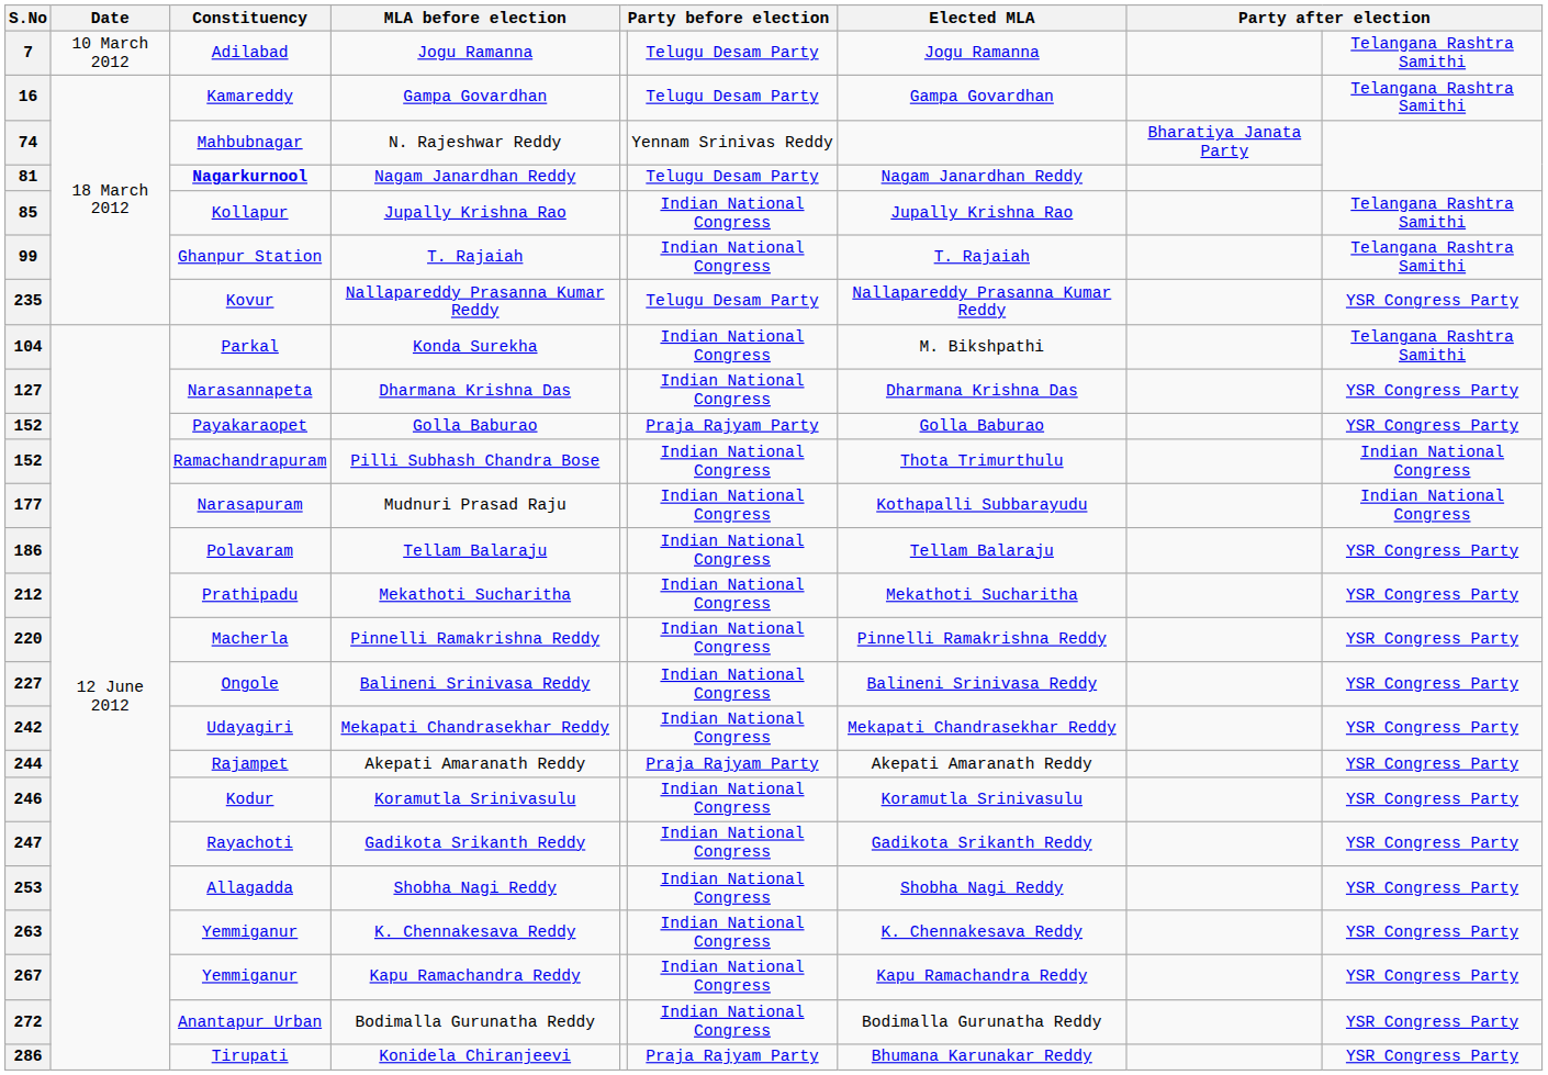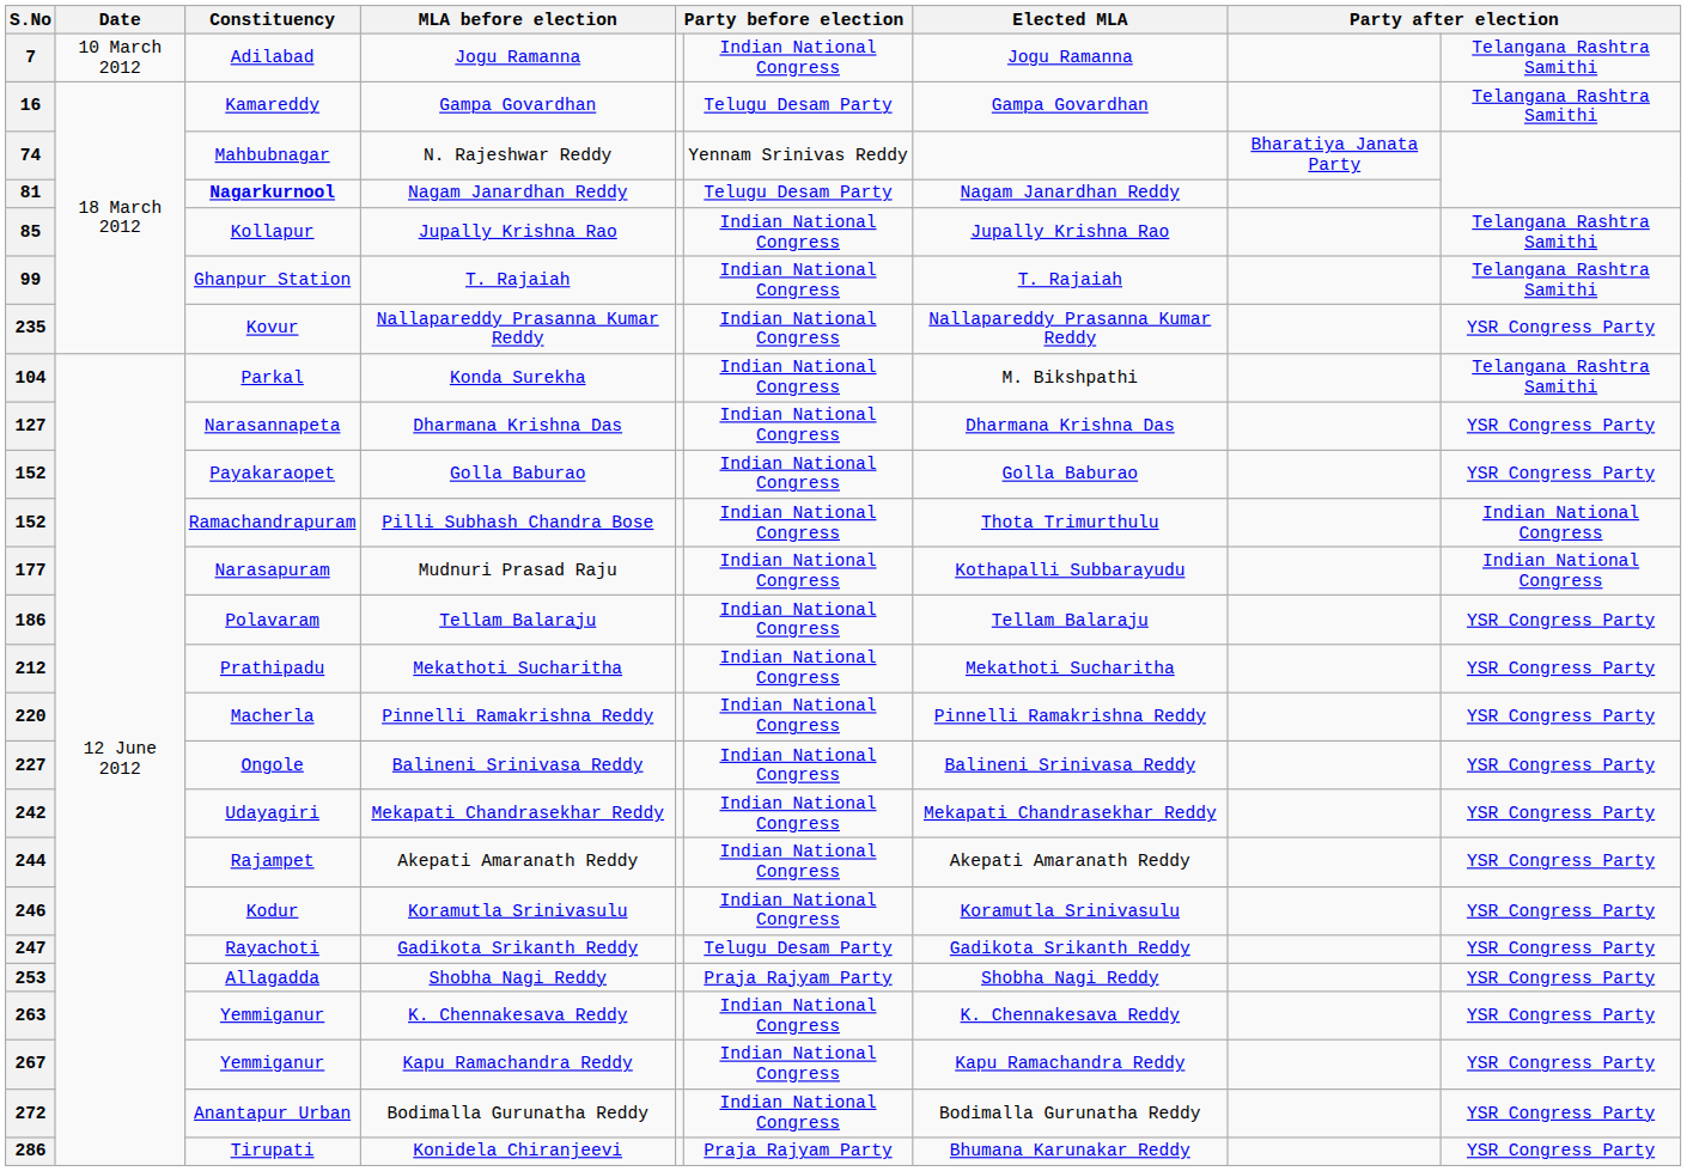7 | column 6: Telugu Desam Party -> Indian National Congress
235 | column 6: Telugu Desam Party -> Indian National Congress
152 / Golla Baburao | column 6: Praja Rajyam Party -> Indian National Congress
244 | column 6: Praja Rajyam Party -> Indian National Congress
247 | column 6: Indian National Congress -> Telugu Desam Party
253 | column 6: Indian National Congress -> Praja Rajyam Party
